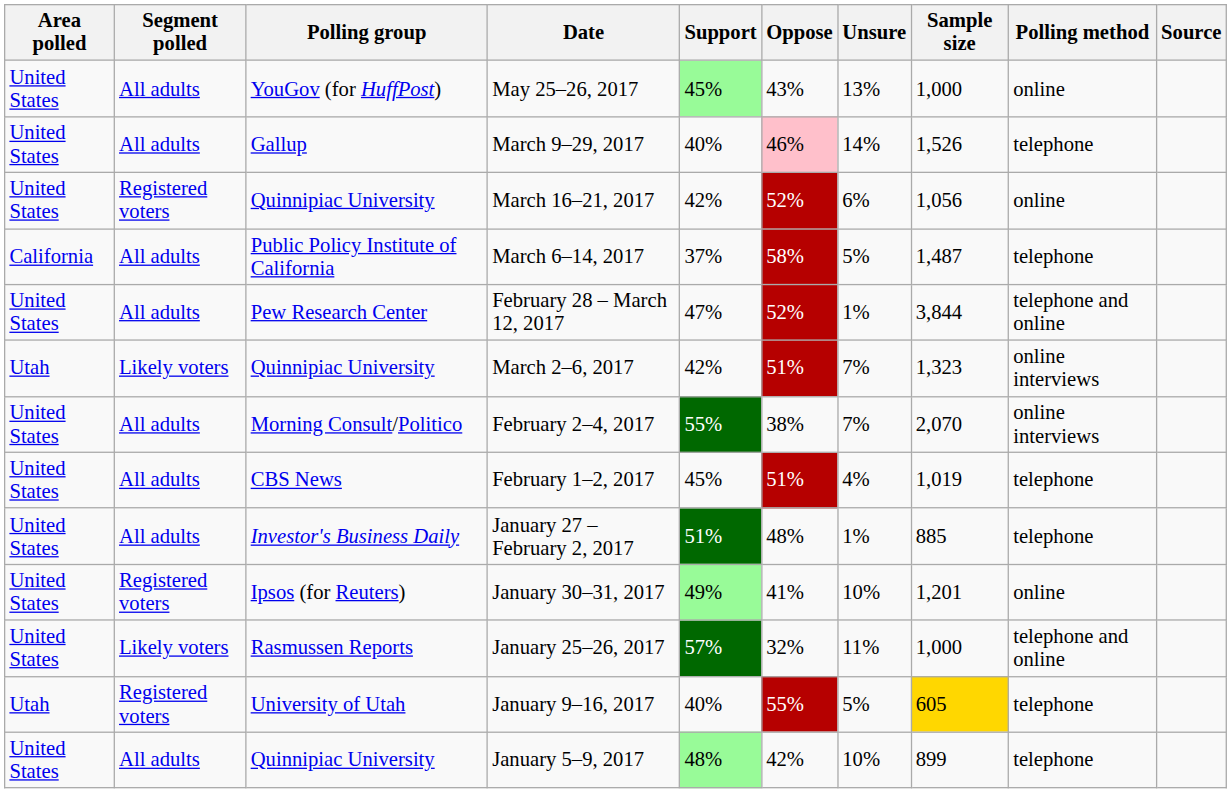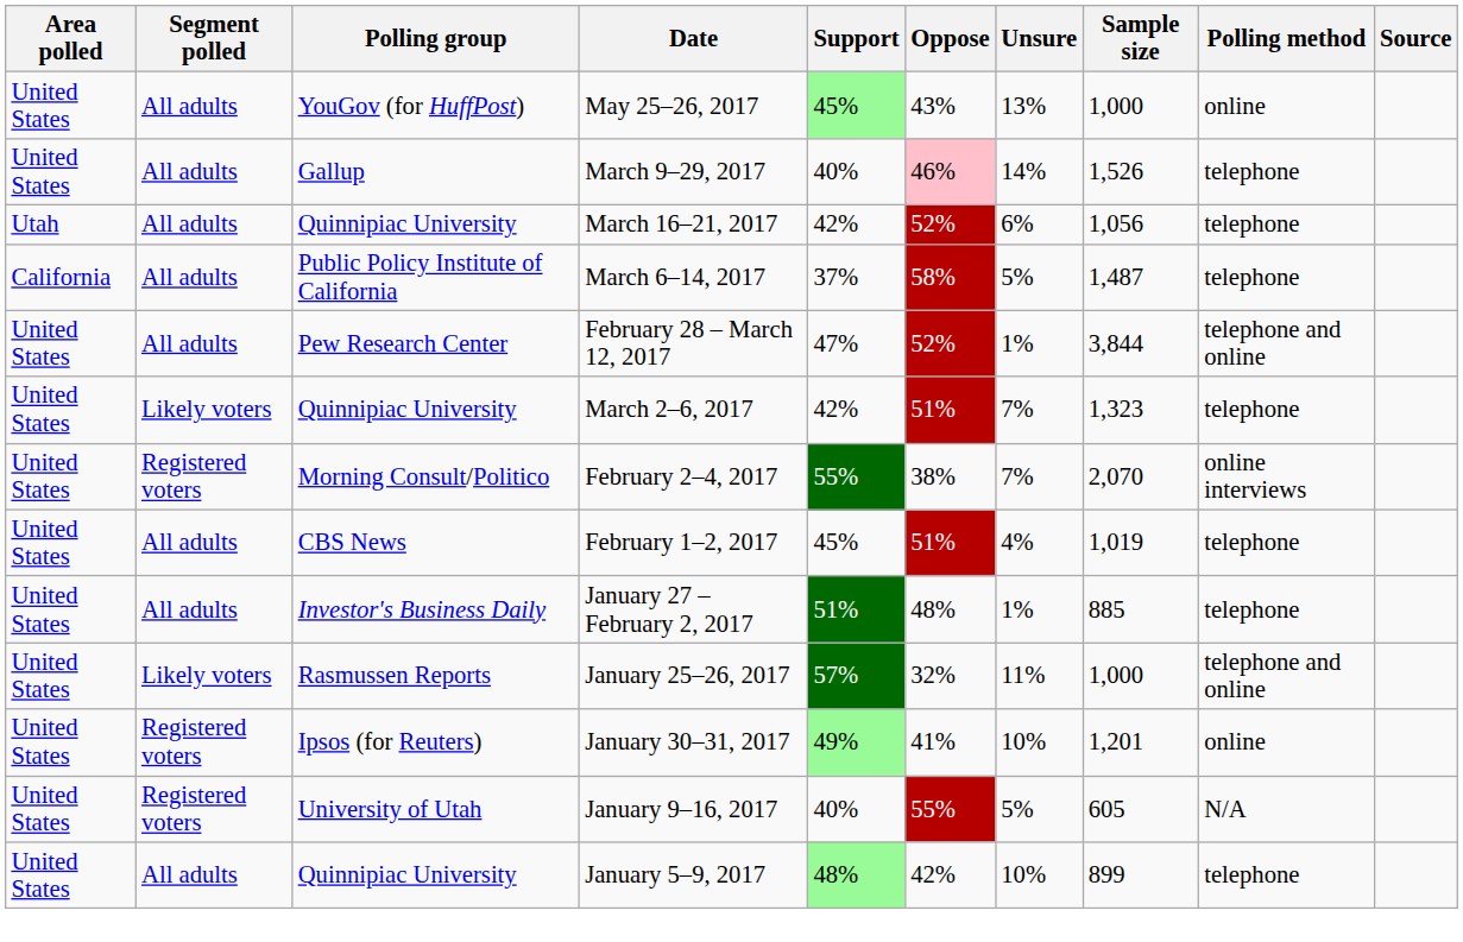March 16–21, 2017 | Area polled: United States -> Utah
March 16–21, 2017 | Segment polled: Registered voters -> All adults
March 16–21, 2017 | Polling method: online -> telephone
March 2–6, 2017 | Area polled: Utah -> United States
March 2–6, 2017 | Polling method: online interviews -> telephone
February 2–4, 2017 | Segment polled: All adults -> Registered voters
rows swapped: January 30–31, 2017 <-> January 25–26, 2017
January 9–16, 2017 | Area polled: Utah -> United States
January 9–16, 2017 | Sample size: gold background -> no background
January 9–16, 2017 | Polling method: telephone -> N/A
